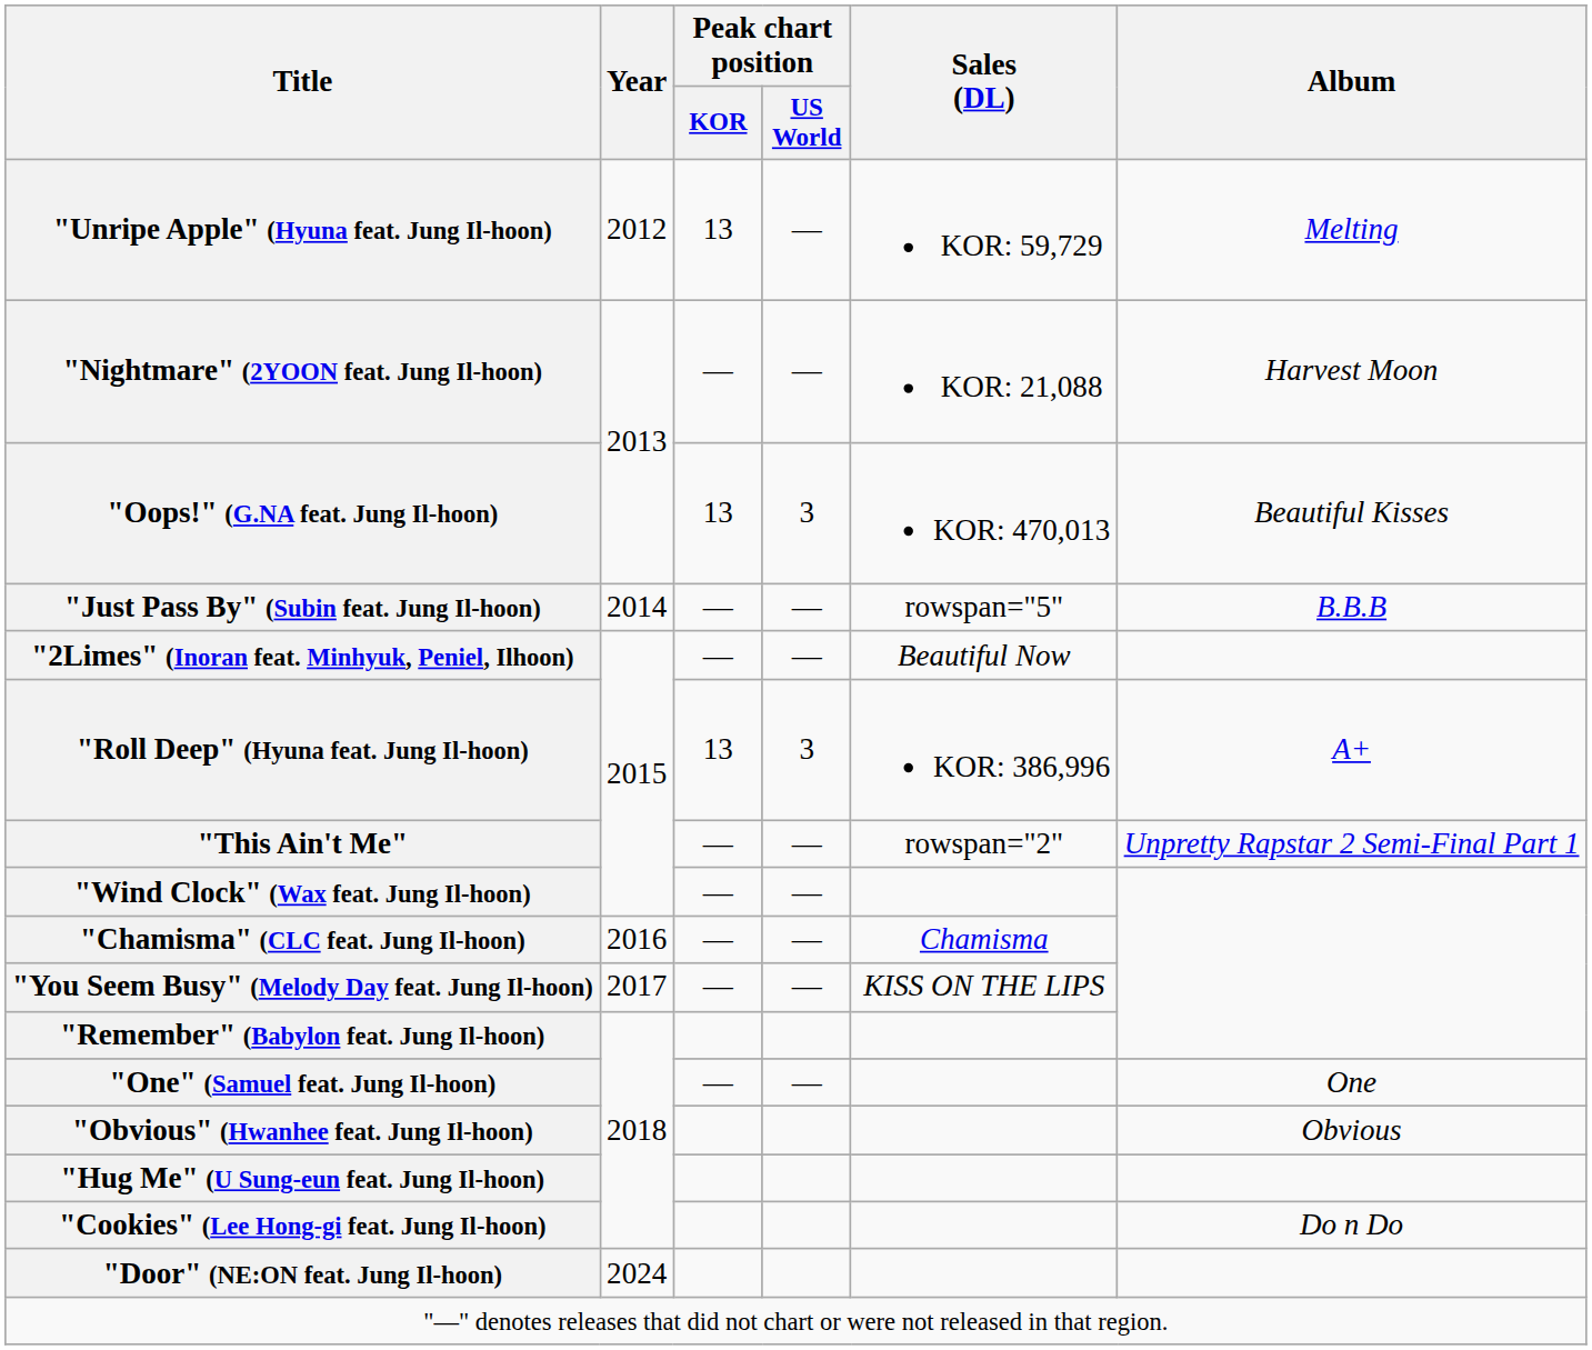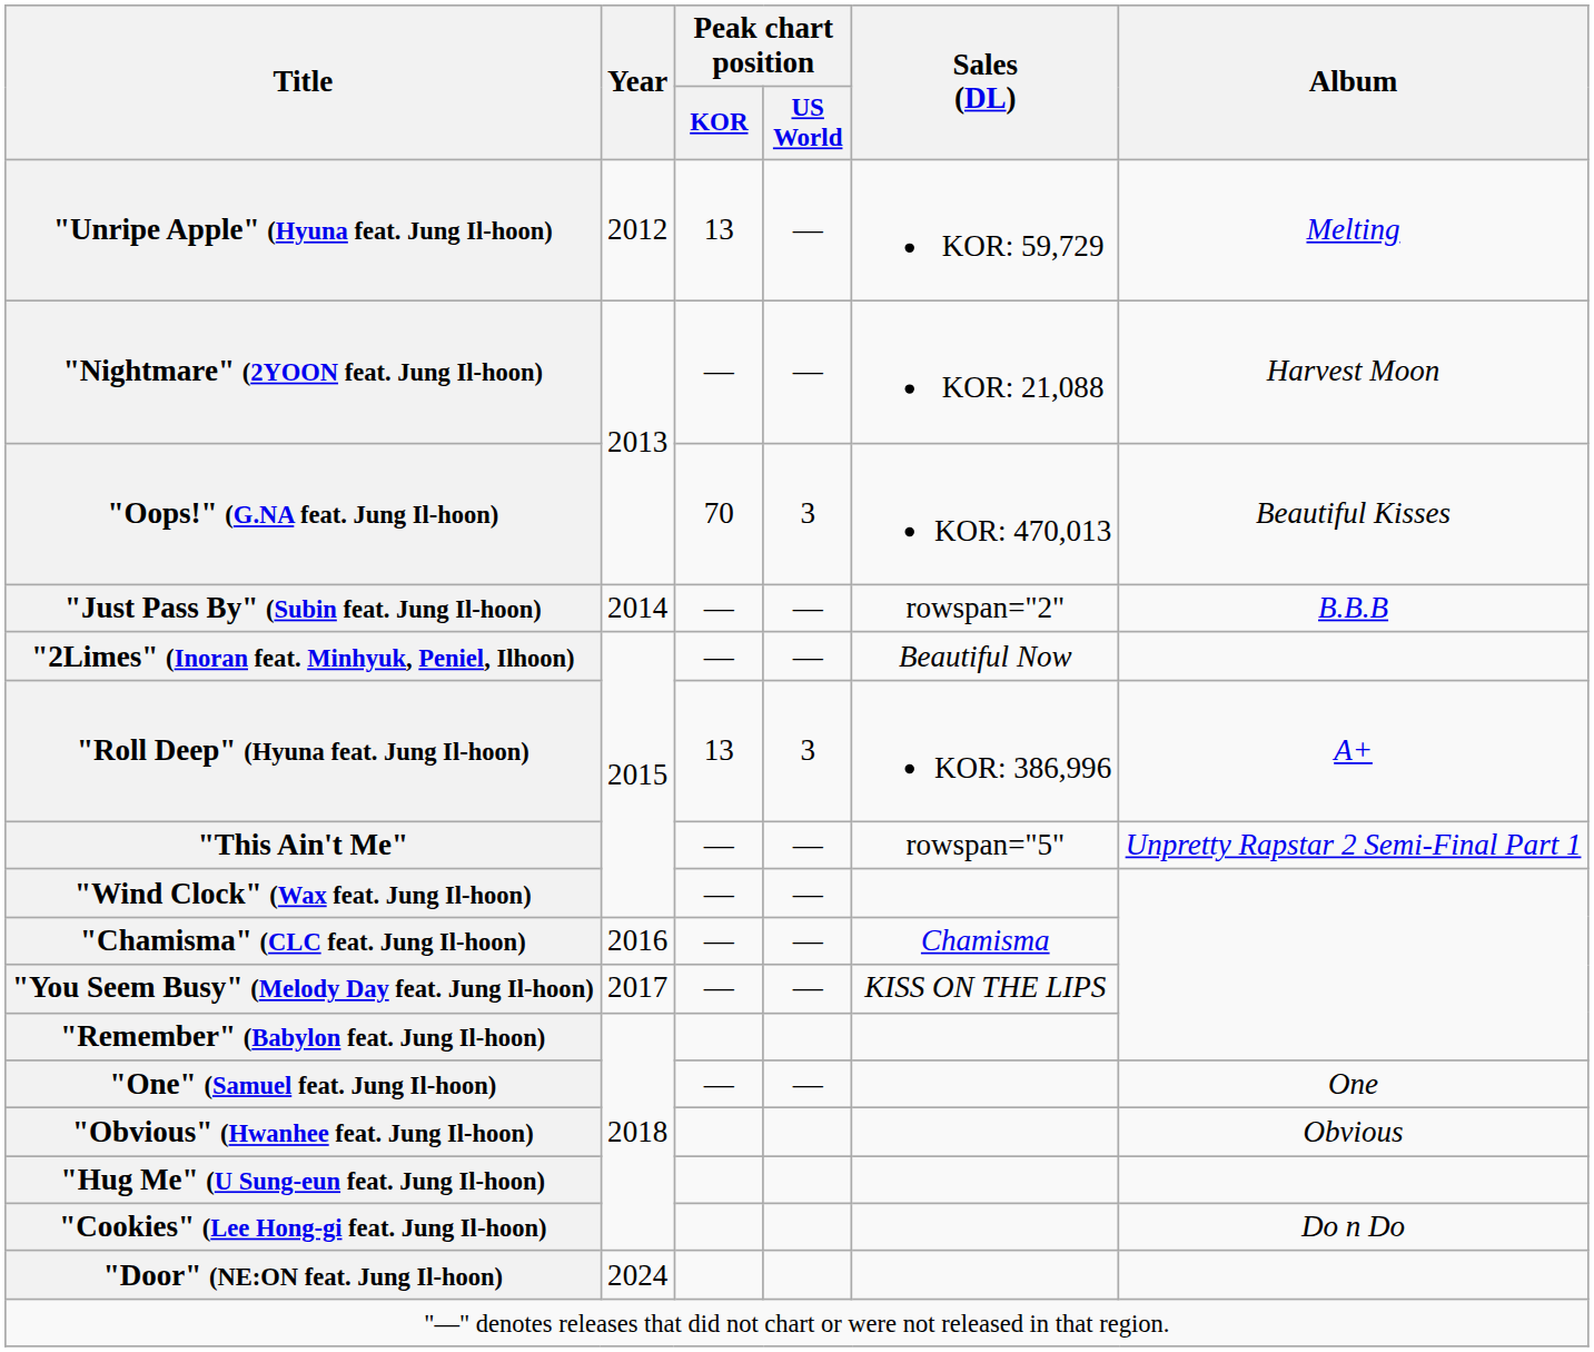"Oops!" (G.NA feat. Jung Il-hoon) | Peak chart position / KOR: 13 -> 70
"Just Pass By" (Subin feat. Jung Il-hoon) | Sales (DL): rowspan="5" -> rowspan="2"
"This Ain't Me" | Sales (DL): rowspan="2" -> rowspan="5"
